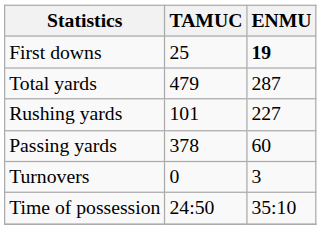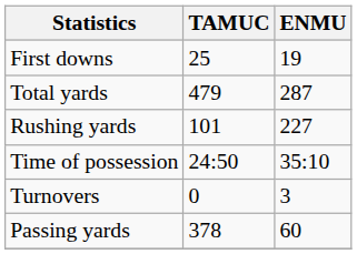First downs | ENMU: bold -> normal
rows swapped: Passing yards <-> Time of possession
